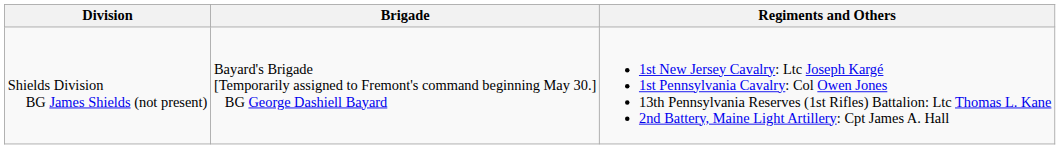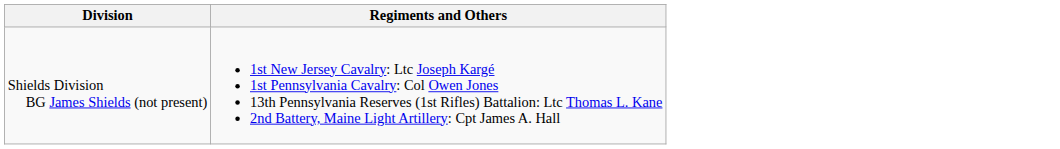- column: Brigade | Bayard's Brigade [Temporarily assigned to Fremont's command beginning May 30.] BG George Dashiell Bayard
